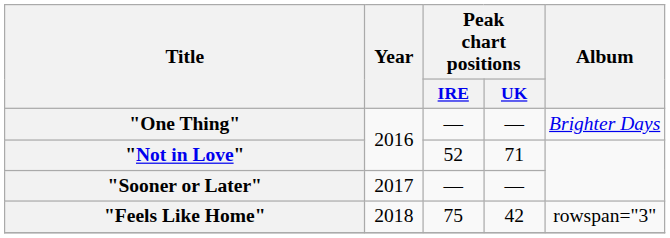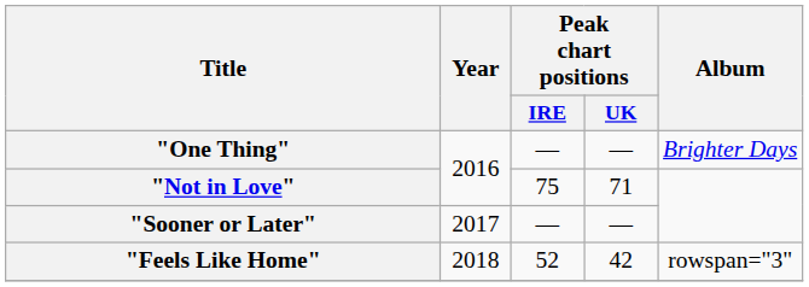"Not in Love" | Peak chart positions / IRE: 52 -> 75
"Feels Like Home" | Peak chart positions / IRE: 75 -> 52
